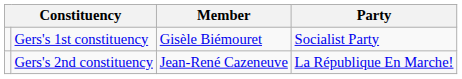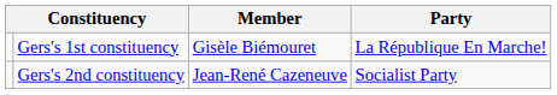Gers's 1st constituency | Party: Socialist Party -> La République En Marche!
Gers's 2nd constituency | Party: La République En Marche! -> Socialist Party
